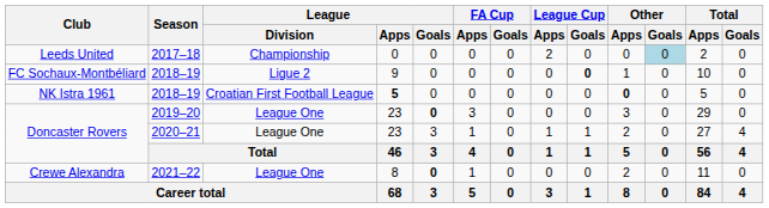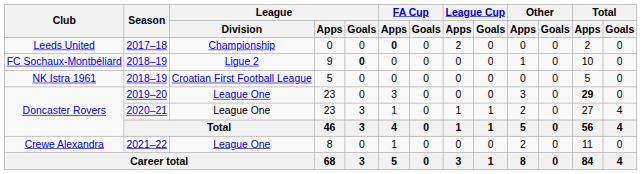Leeds United | FA Cup / Apps: normal -> bold
Leeds United | Other / Goals: lightblue background -> no background
FC Sochaux-Montbéliard | League / Goals: normal -> bold
FC Sochaux-Montbéliard | League Cup / Goals: bold -> normal
NK Istra 1961 | League / Apps: bold -> normal
NK Istra 1961 | Other / Apps: bold -> normal
Doncaster Rovers / 2019–20 | League / Goals: bold -> normal
Doncaster Rovers / 2019–20 | Total / Apps: normal -> bold
Crewe Alexandra | League / Goals: bold -> normal
